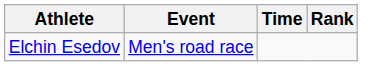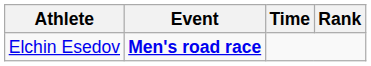Elchin Esedov | Event: normal -> bold
